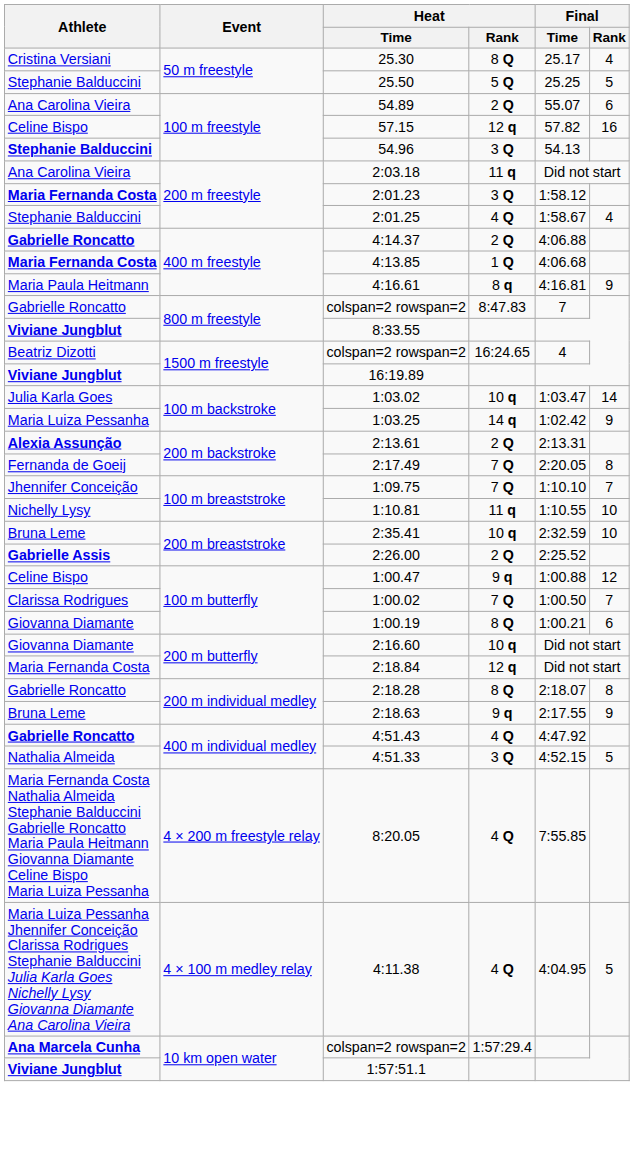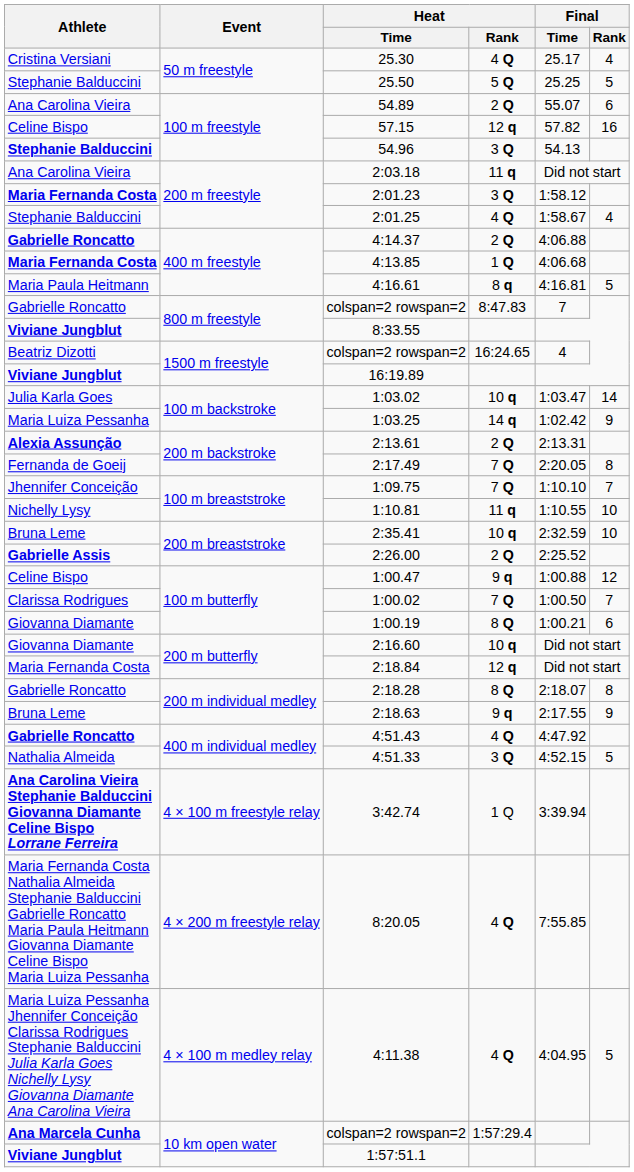25.30 | Heat / Rank: 8 Q -> 4 Q
4:16.61 | Final / Rank: 9 -> 5
+ row: Ana Carolina Vieira Stephanie Balduccini Giovanna Diamante Celine Bispo Lorrane Ferreira | 4 × 100 m freestyle relay | 3:42.74 | 1 Q | 3:39.94
